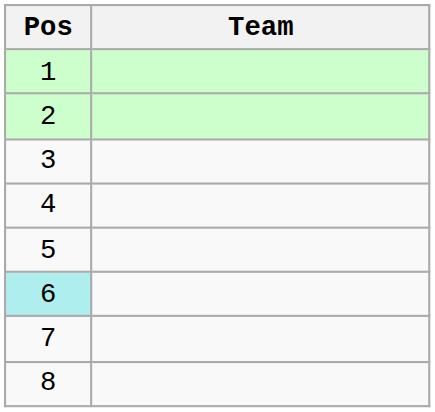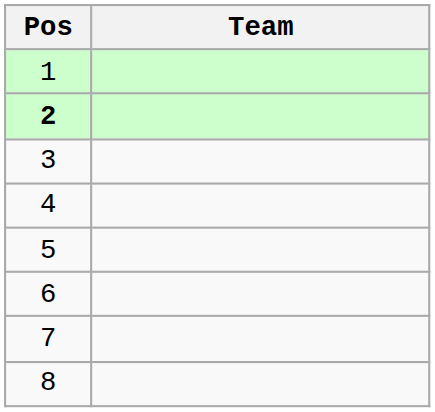2 | Pos: normal -> bold
6 | Pos: paleturquoise background -> no background
